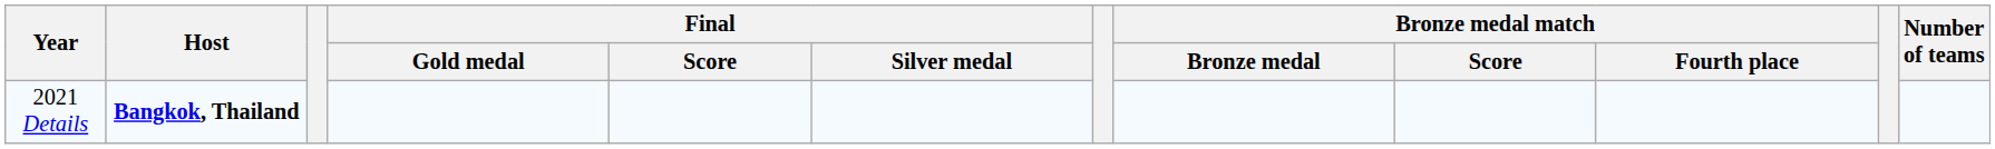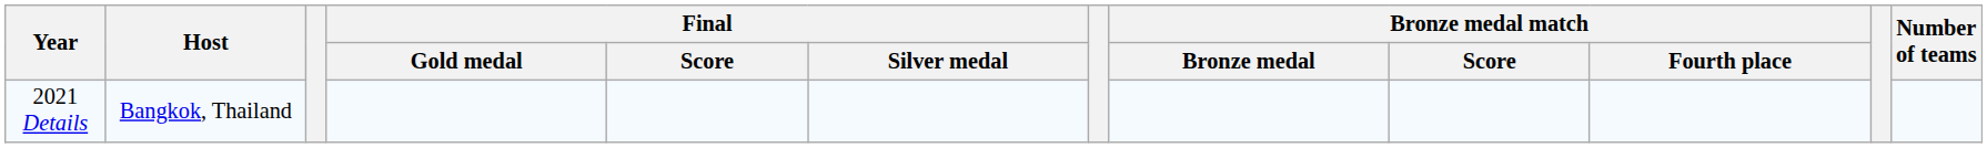2021 Details | Host: bold -> normal
